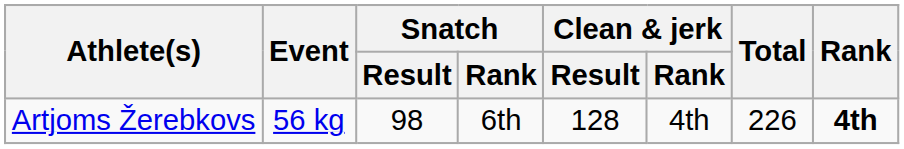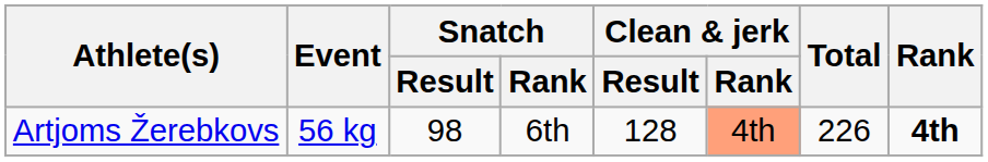Artjoms Žerebkovs | Clean & jerk / Rank: no background -> lightsalmon background
